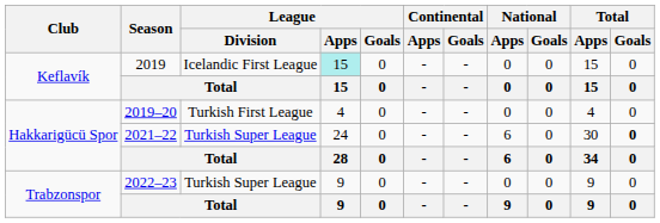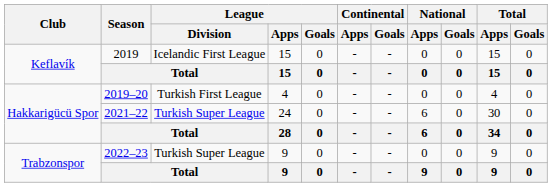2019 | League / Apps: paleturquoise background -> no background
2021–22 | Total / Goals: bold -> normal
